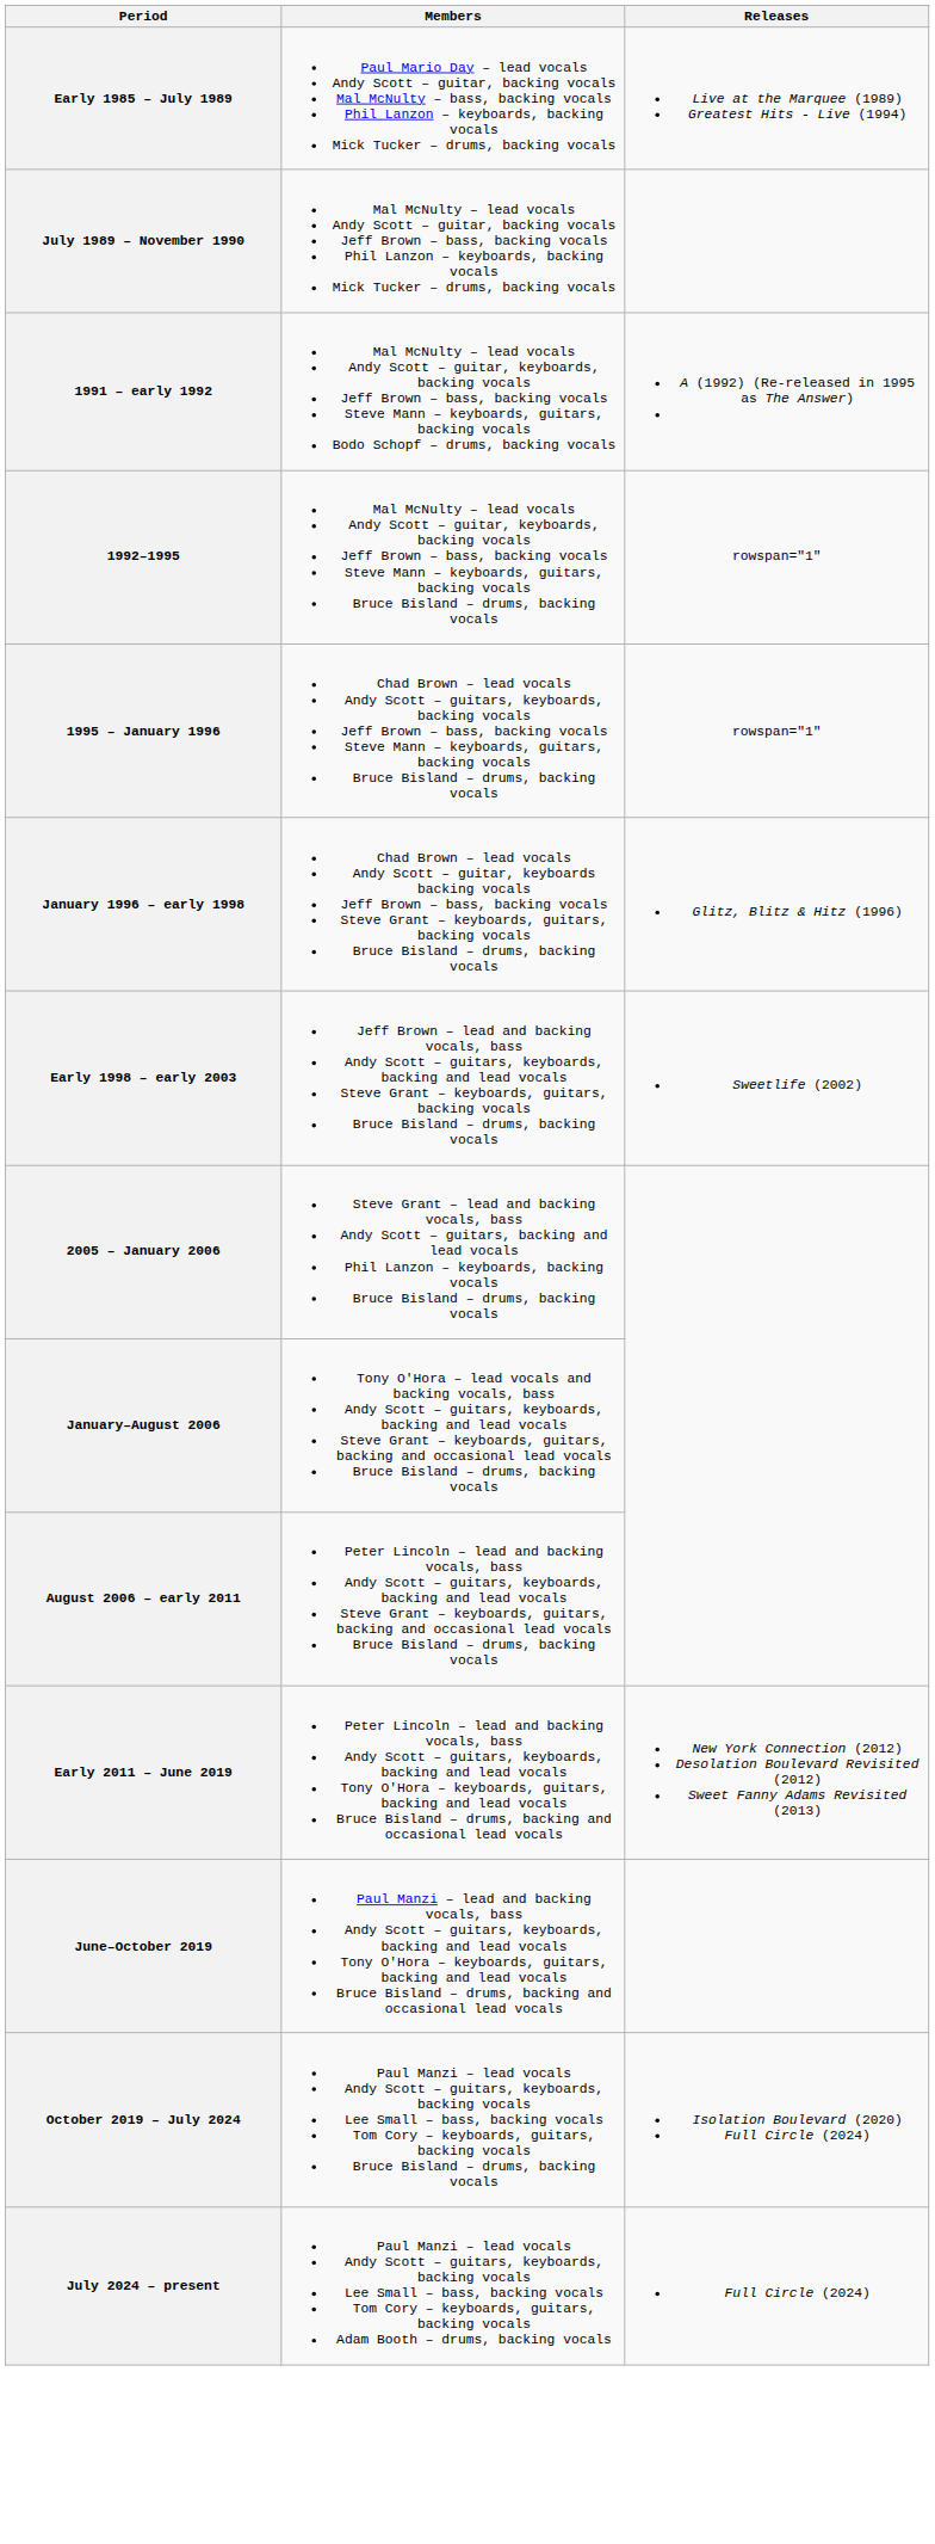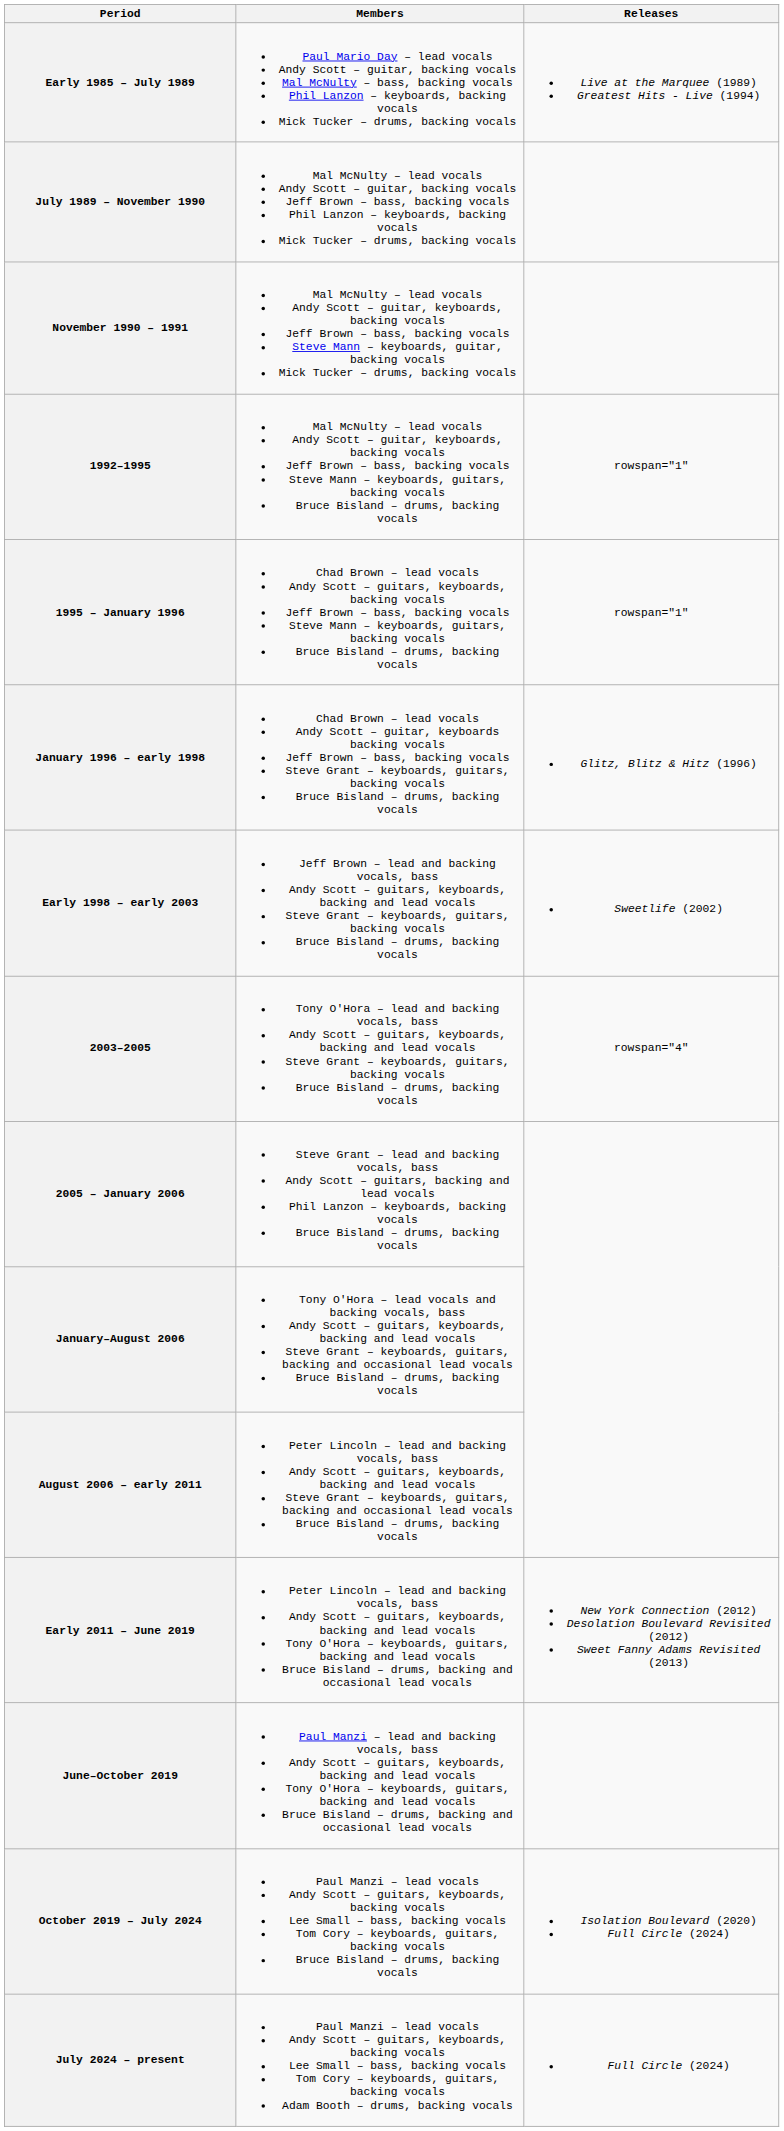+ row: November 1990 – 1991 | Mal McNulty – lead vocals Andy Scott – guitar, keyboards, backing vocals Jeff Brown – bass, backing vocals Steve Mann – keyboards, guitar, backing vocals Mick Tucker – drums, backing vocals
- row: 1991 – early 1992 | Mal McNulty – lead vocals Andy Scott – guitar, keyboards, backing vocals Jeff Brown – bass, backing vocals Steve Mann – keyboards, guitars, backing vocals Bodo Schopf – drums, backing vocals | A (1992) (Re-released in 1995 as The Answer)
+ row: 2003–2005 | Tony O'Hora – lead and backing vocals, bass Andy Scott – guitars, keyboards, backing and lead vocals Steve Grant – keyboards, guitars, backing vocals Bruce Bisland – drums, backing vocals | rowspan="4"
